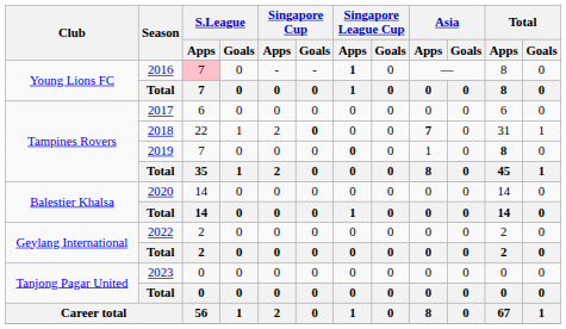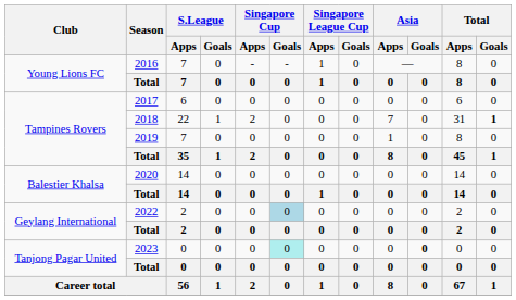2016 | S.League / Apps: pink background -> no background
2016 | Singapore League Cup / Apps: bold -> normal
2018 | Singapore Cup / Goals: bold -> normal
2018 | Asia / Apps: bold -> normal
2018 | Total / Goals: normal -> bold
2019 | Singapore League Cup / Apps: bold -> normal
2019 | Total / Apps: bold -> normal
2022 | Singapore Cup / Goals: no background -> lightblue background
2023 | Singapore Cup / Goals: no background -> paleturquoise background
2023 | Asia / Goals: normal -> bold
